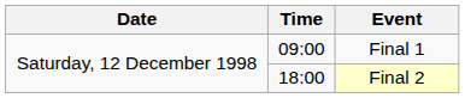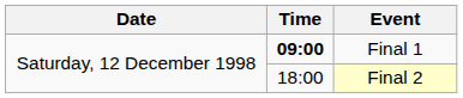Final 1 | Time: normal -> bold
